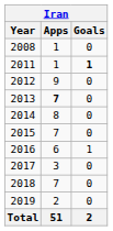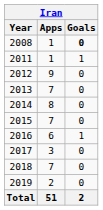2008 | Goals: normal -> bold
2011 | Goals: bold -> normal
2013 | Apps: bold -> normal
